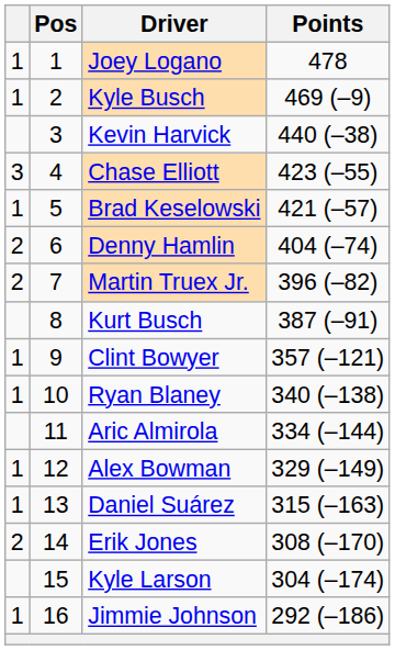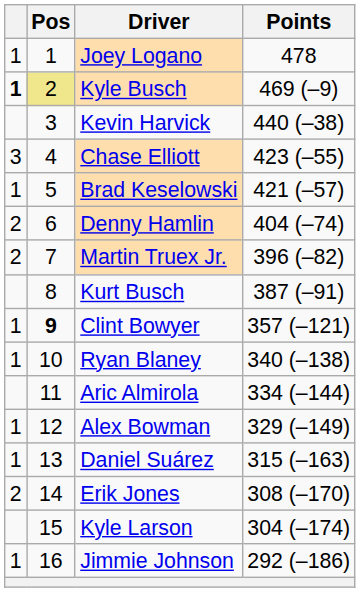Kyle Busch | column 1: normal -> bold
Kyle Busch | Pos: no background -> khaki background
Clint Bowyer | Pos: normal -> bold
